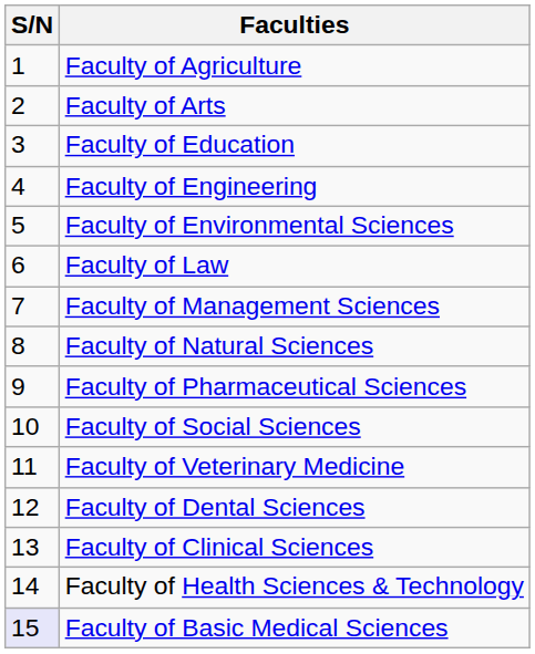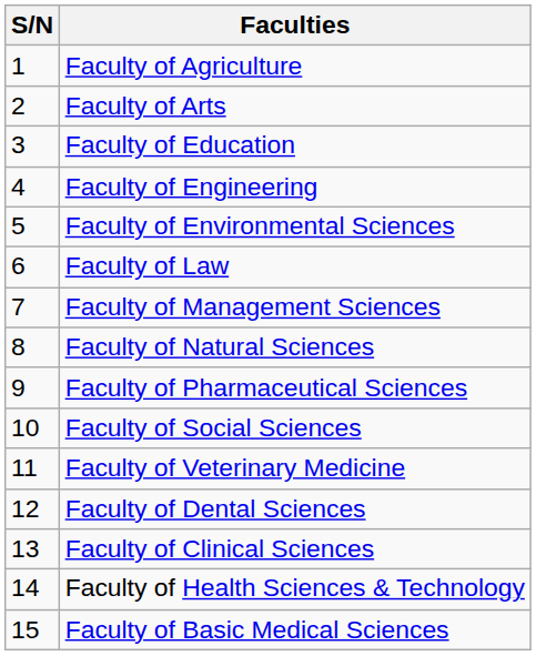Faculty of Basic Medical Sciences | S/N: lavender background -> no background
